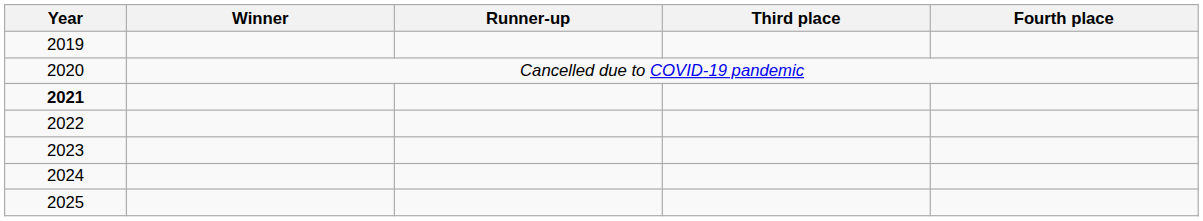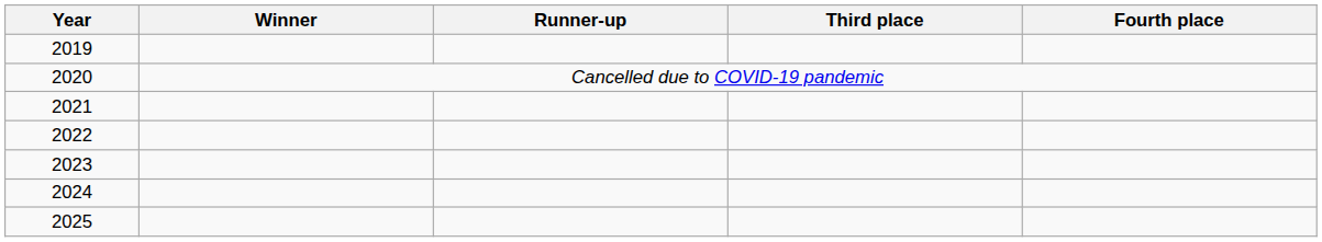2021 | Year: bold -> normal
